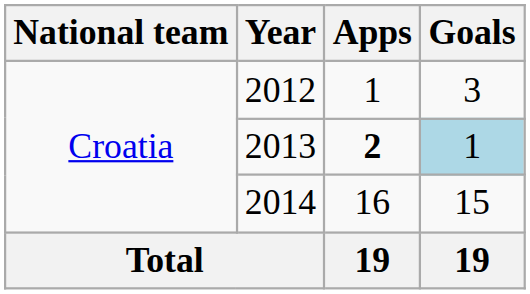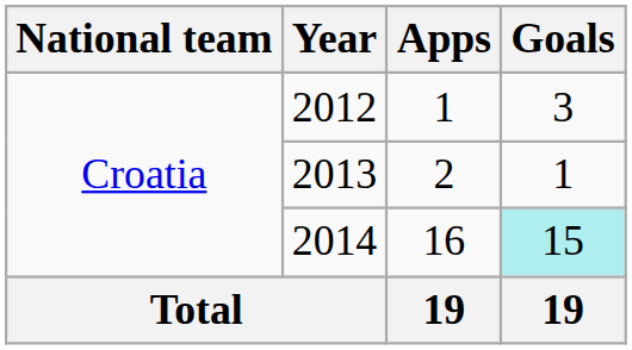2013 | Apps: bold -> normal
2013 | Goals: lightblue background -> no background
2014 | Goals: no background -> paleturquoise background
